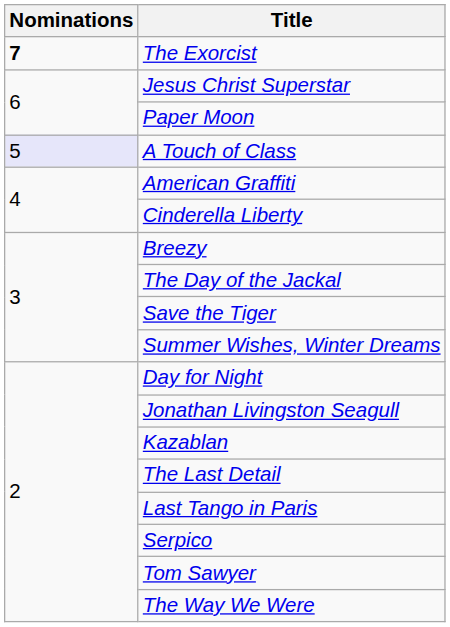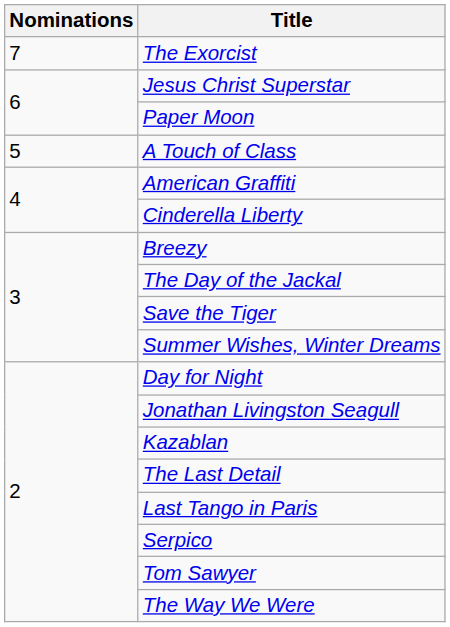The Exorcist | Nominations: bold -> normal
A Touch of Class | Nominations: lavender background -> no background
